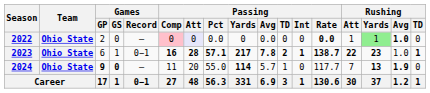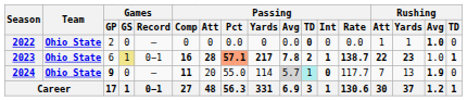2022 | Passing / Comp: pink background -> no background
2022 | Passing / Att: lavender background -> no background
2022 | Passing / TD: normal -> bold
2022 | Passing / Rate: bold -> normal
2022 | Rushing / Yards: lightgreen background -> no background
2023 | Games / GS: no background -> khaki background
2023 | Passing / Pct: no background -> lightsalmon background
2024 | Games / GS: bold -> normal
2024 | Passing / Comp: normal -> bold
2024 | Passing / Yards: bold -> normal
2024 | Passing / Avg: no background -> lightgrey background
2024 | Passing / TD: no background -> paleturquoise background
2024 | Passing / Int: normal -> bold
2024 | Rushing / Yards: bold -> normal
